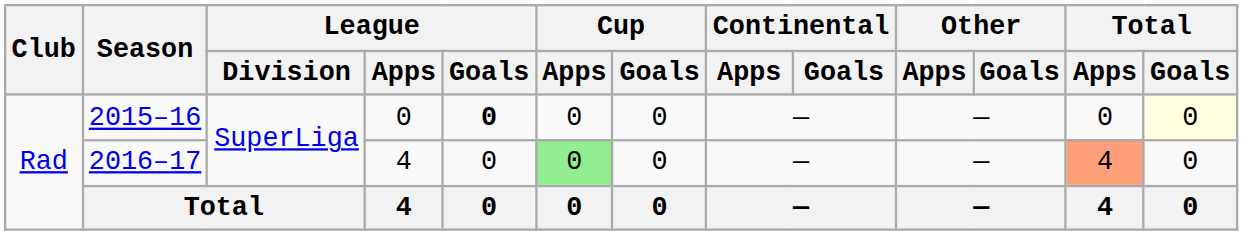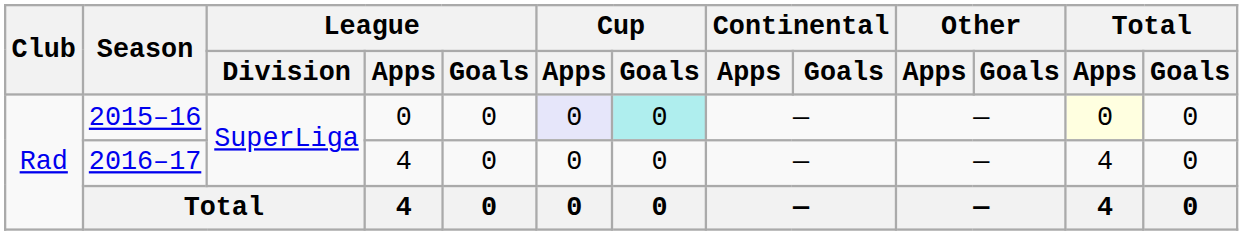2015–16 | League / Goals: bold -> normal
2015–16 | Cup / Apps: no background -> lavender background
2015–16 | Cup / Goals: no background -> paleturquoise background
2015–16 | Total / Apps: no background -> lightyellow background
2015–16 | Total / Goals: lightyellow background -> no background
2016–17 | Cup / Apps: lightgreen background -> no background
2016–17 | Total / Apps: lightsalmon background -> no background
